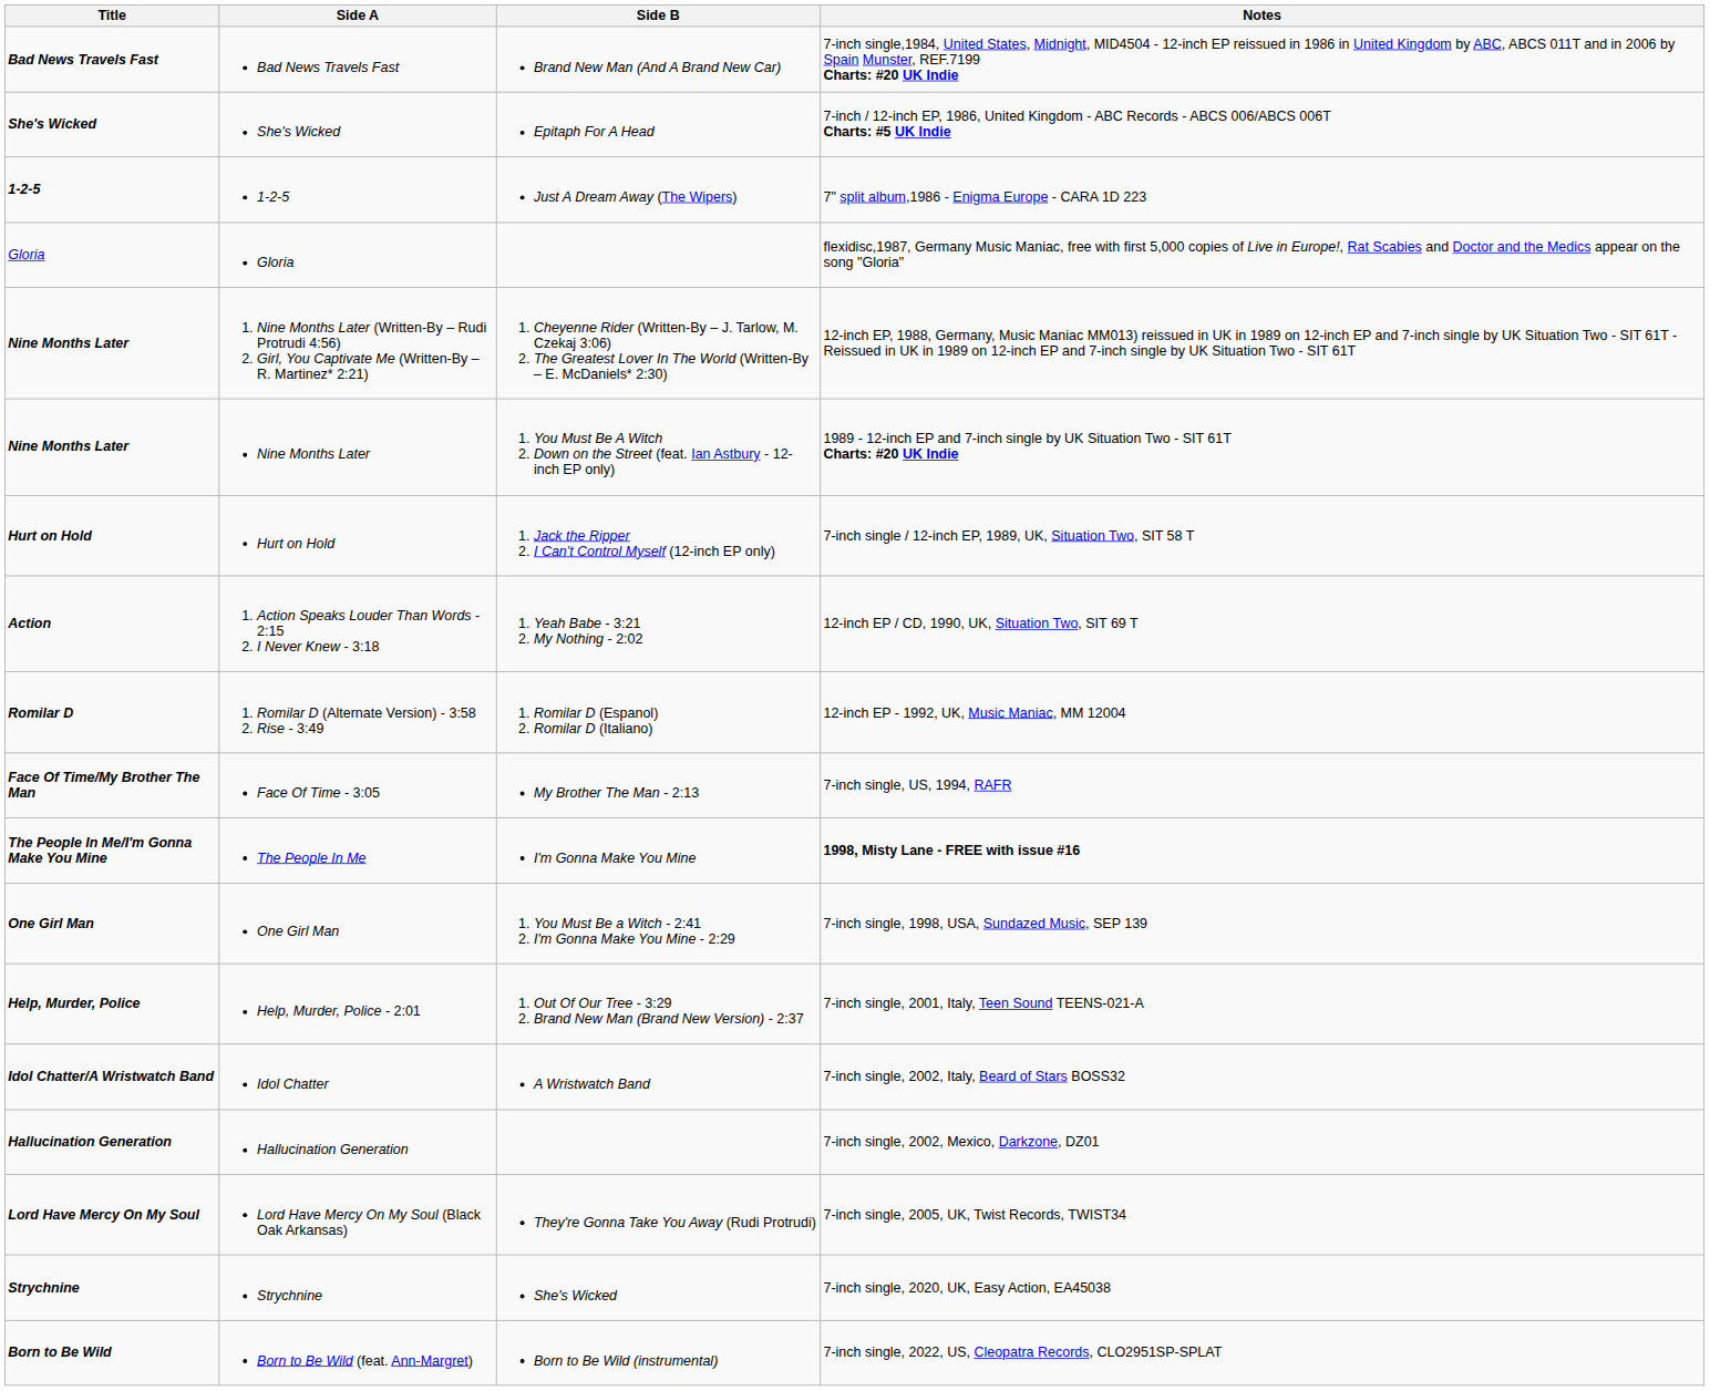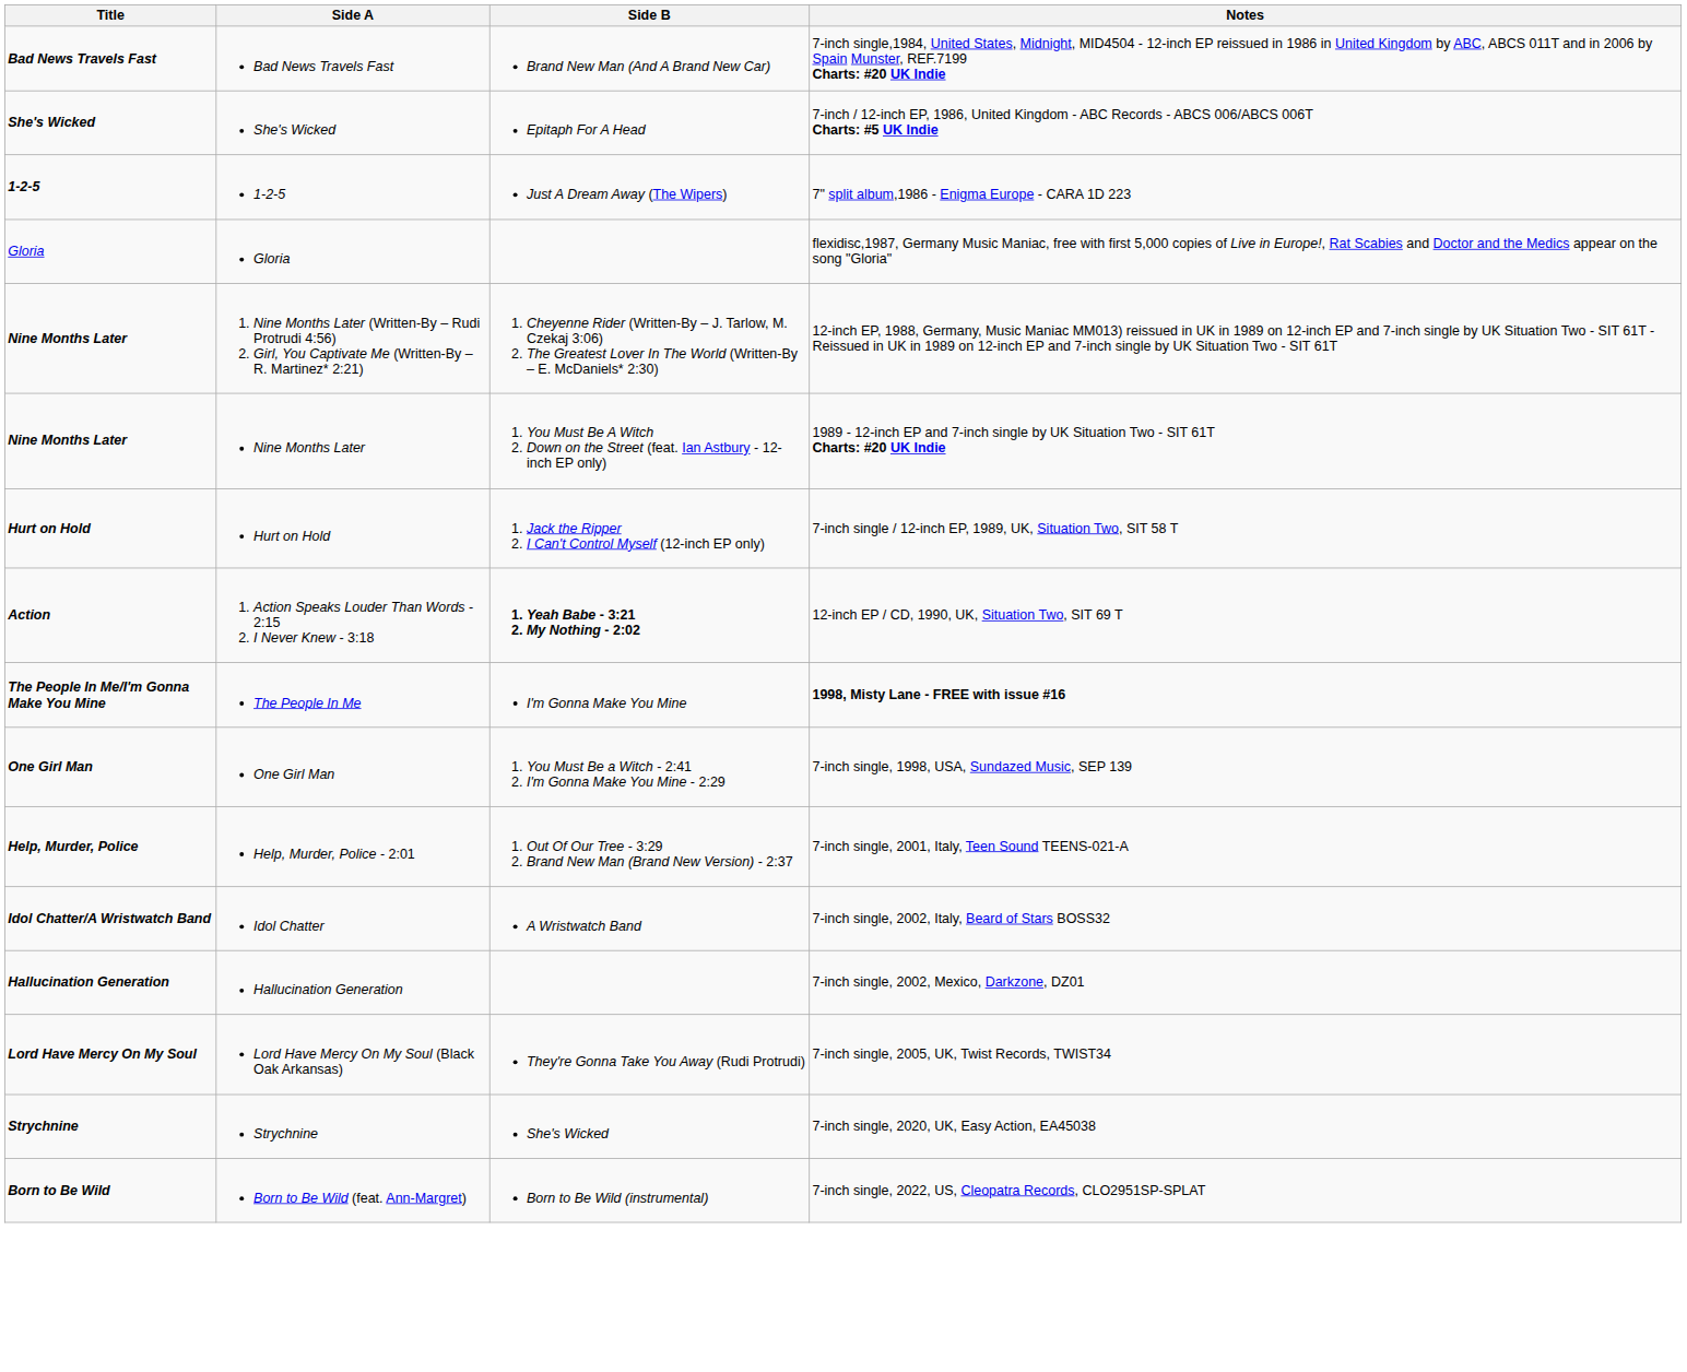Action Speaks Louder Than Words - 2:15 I Never Knew - 3:18 | Side B: normal -> bold
- row: Romilar D | Romilar D (Alternate Version) - 3:58 Rise - 3:49 | Romilar D (Espanol) Romilar D (Italiano) | 12-inch EP - 1992, UK, Music Maniac, MM 12004
- row: Face Of Time/My Brother The Man | Face Of Time - 3:05 | My Brother The Man - 2:13 | 7-inch single, US, 1994, RAFR
